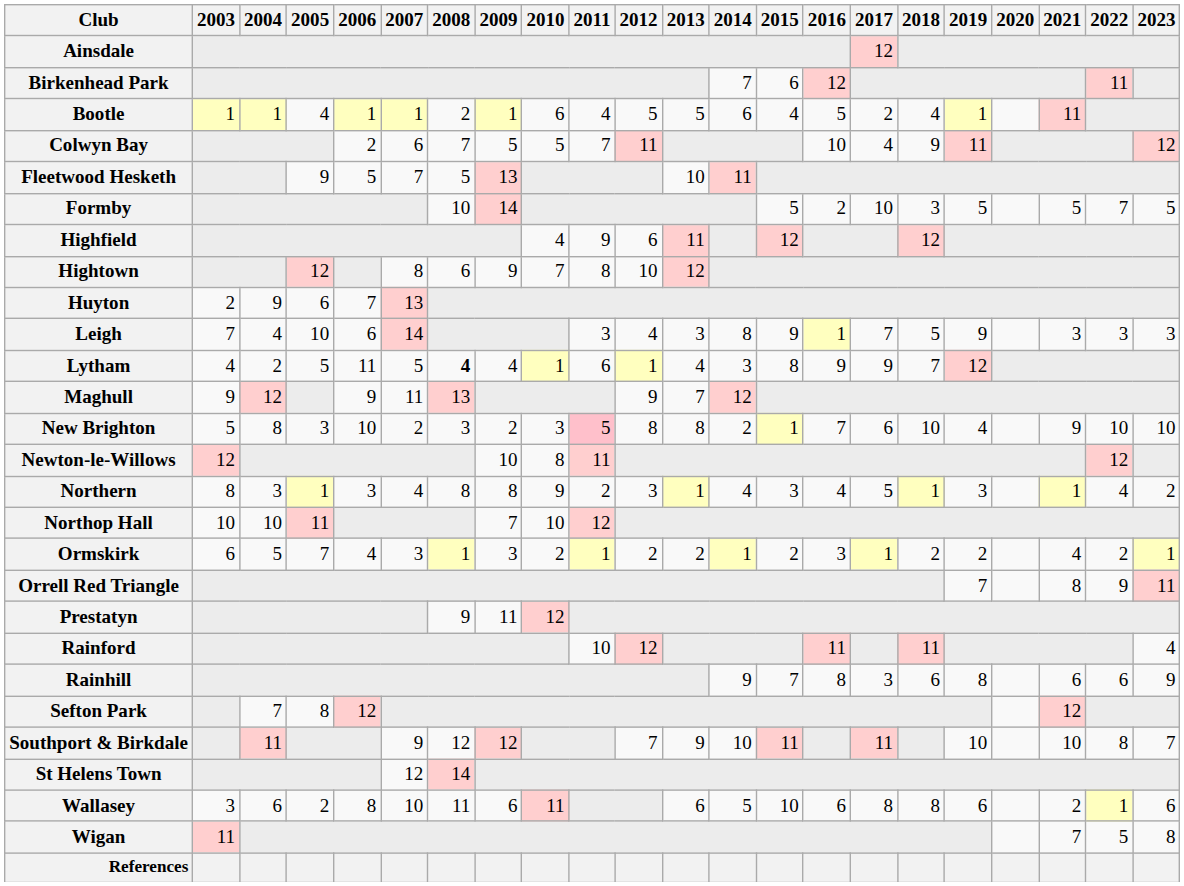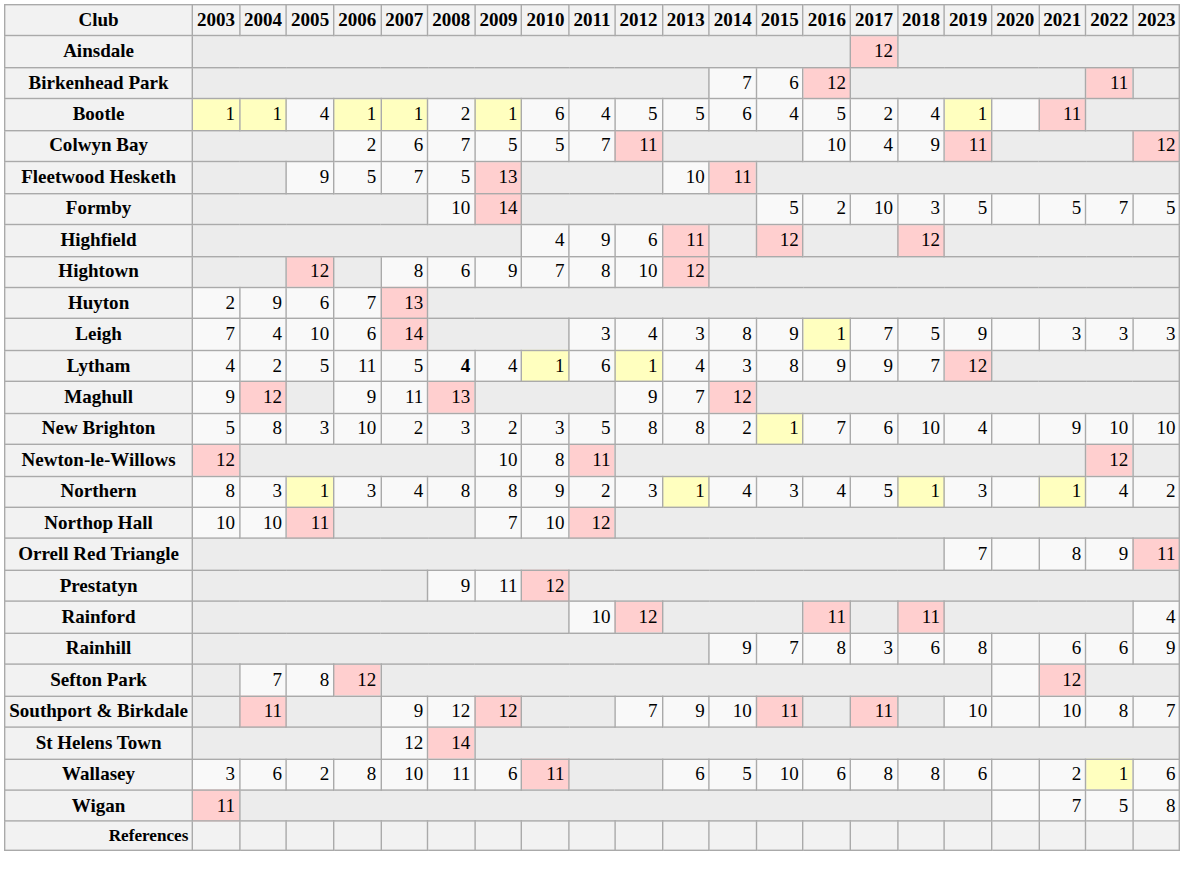New Brighton | 2011: pink background -> no background
- row: Ormskirk | 6 | 5 | 7 | 4 | 3 | 1 | 3 | 2 | 1 | 2 | 2 | 1 | 2 | 3 | 1 | 2 | 2 | 4 | 2 | 1
